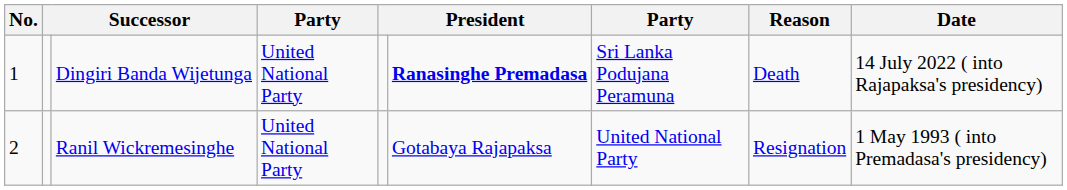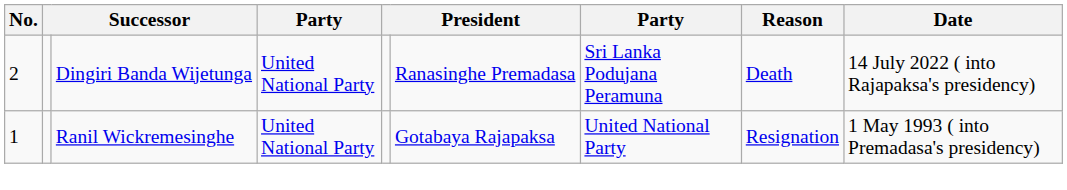Dingiri Banda Wijetunga | No.: 1 -> 2
Dingiri Banda Wijetunga | column 6: bold -> normal
Ranil Wickremesinghe | No.: 2 -> 1
